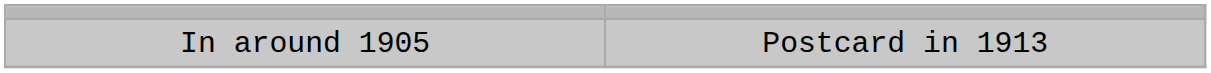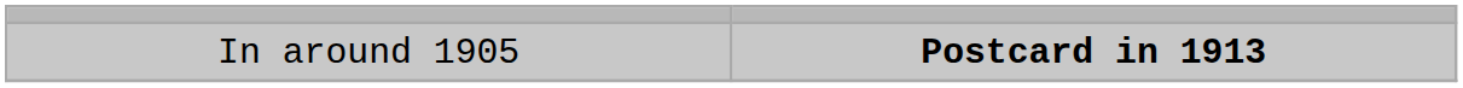In around 1905 | column 2: normal -> bold
